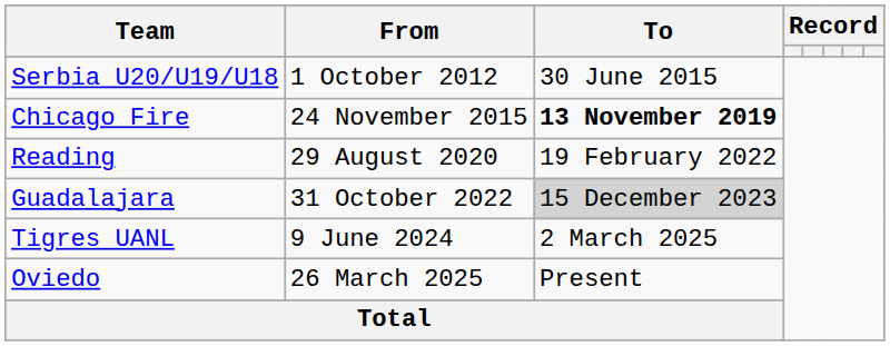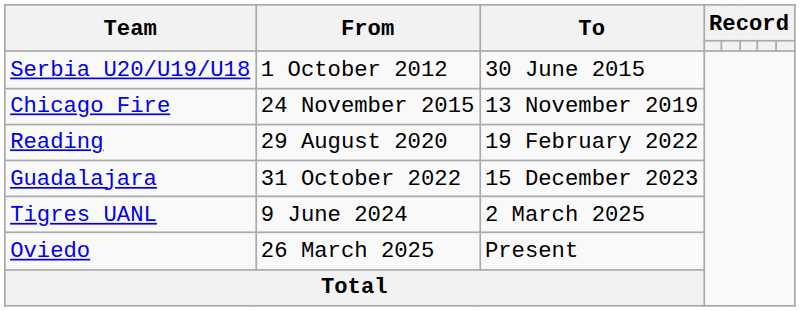Chicago Fire | To: bold -> normal
Guadalajara | To: lightgrey background -> no background
